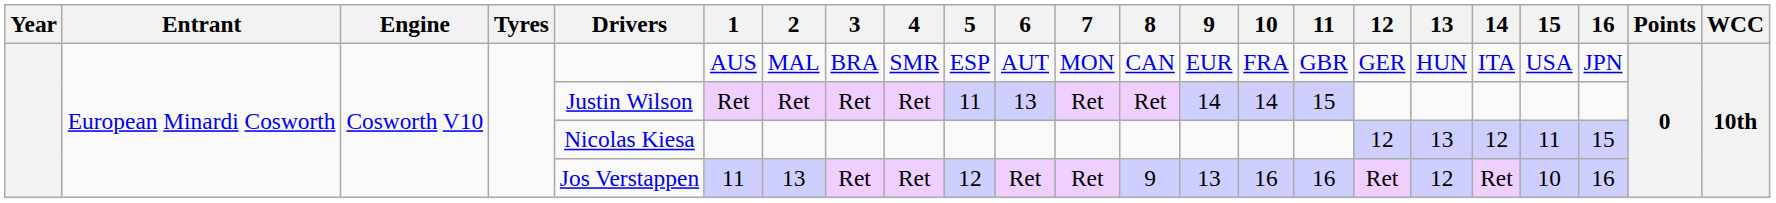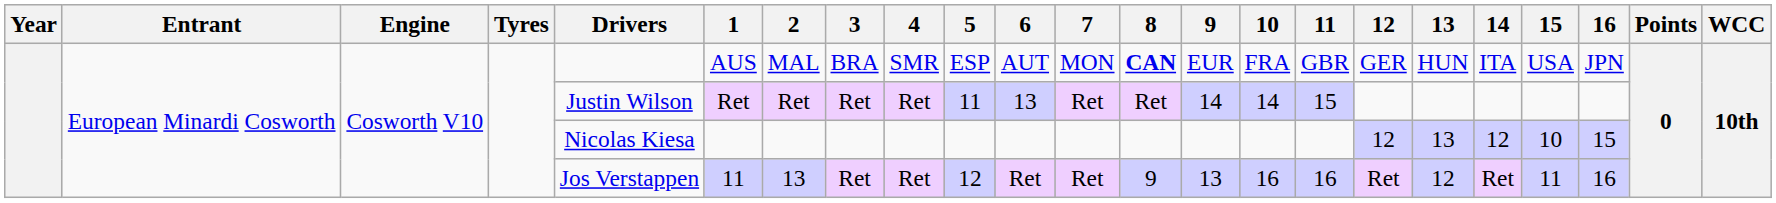row 2 | 8: normal -> bold
row 4 | 15: 11 -> 10
row 5 | 15: 10 -> 11
